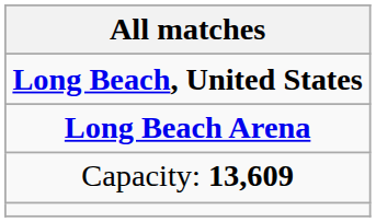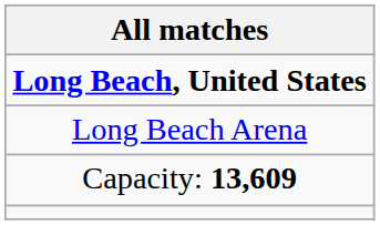row 3 | column 1: bold -> normal
